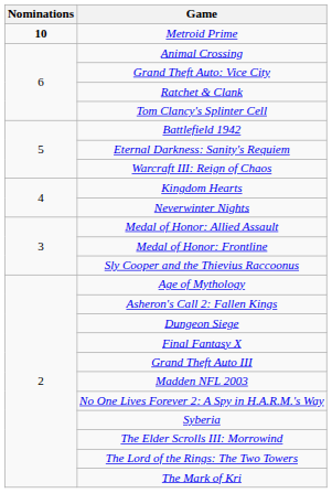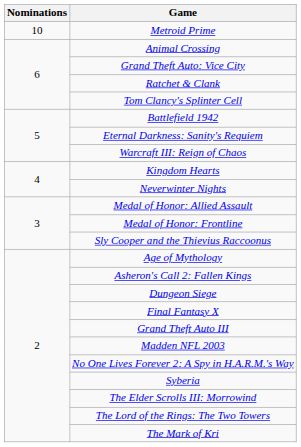Metroid Prime | Nominations: bold -> normal
